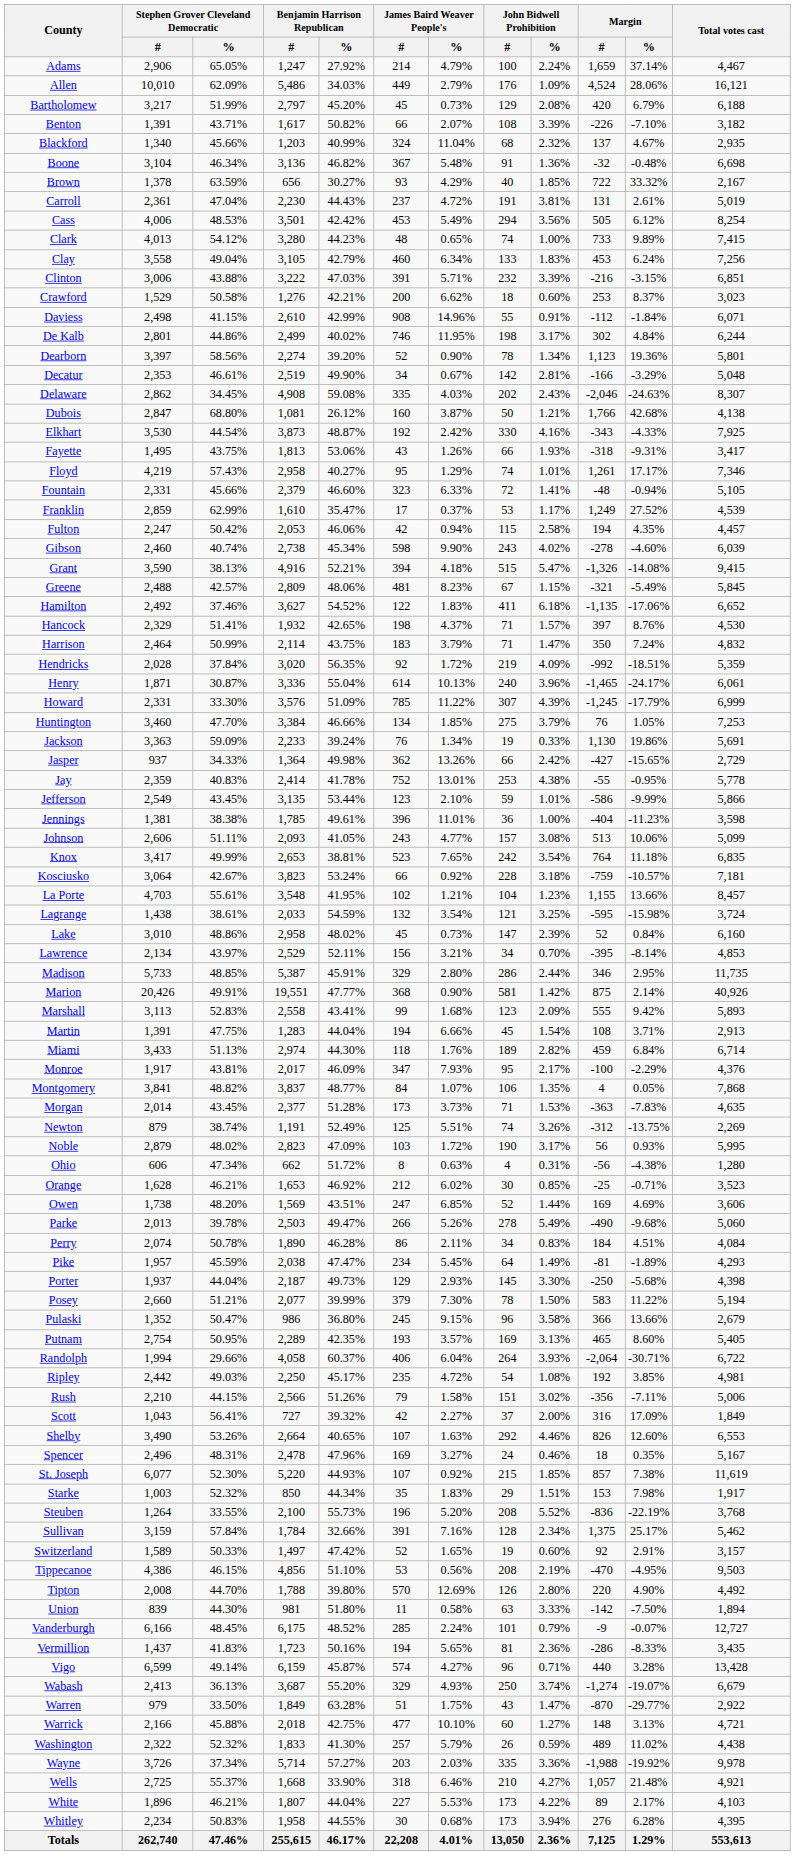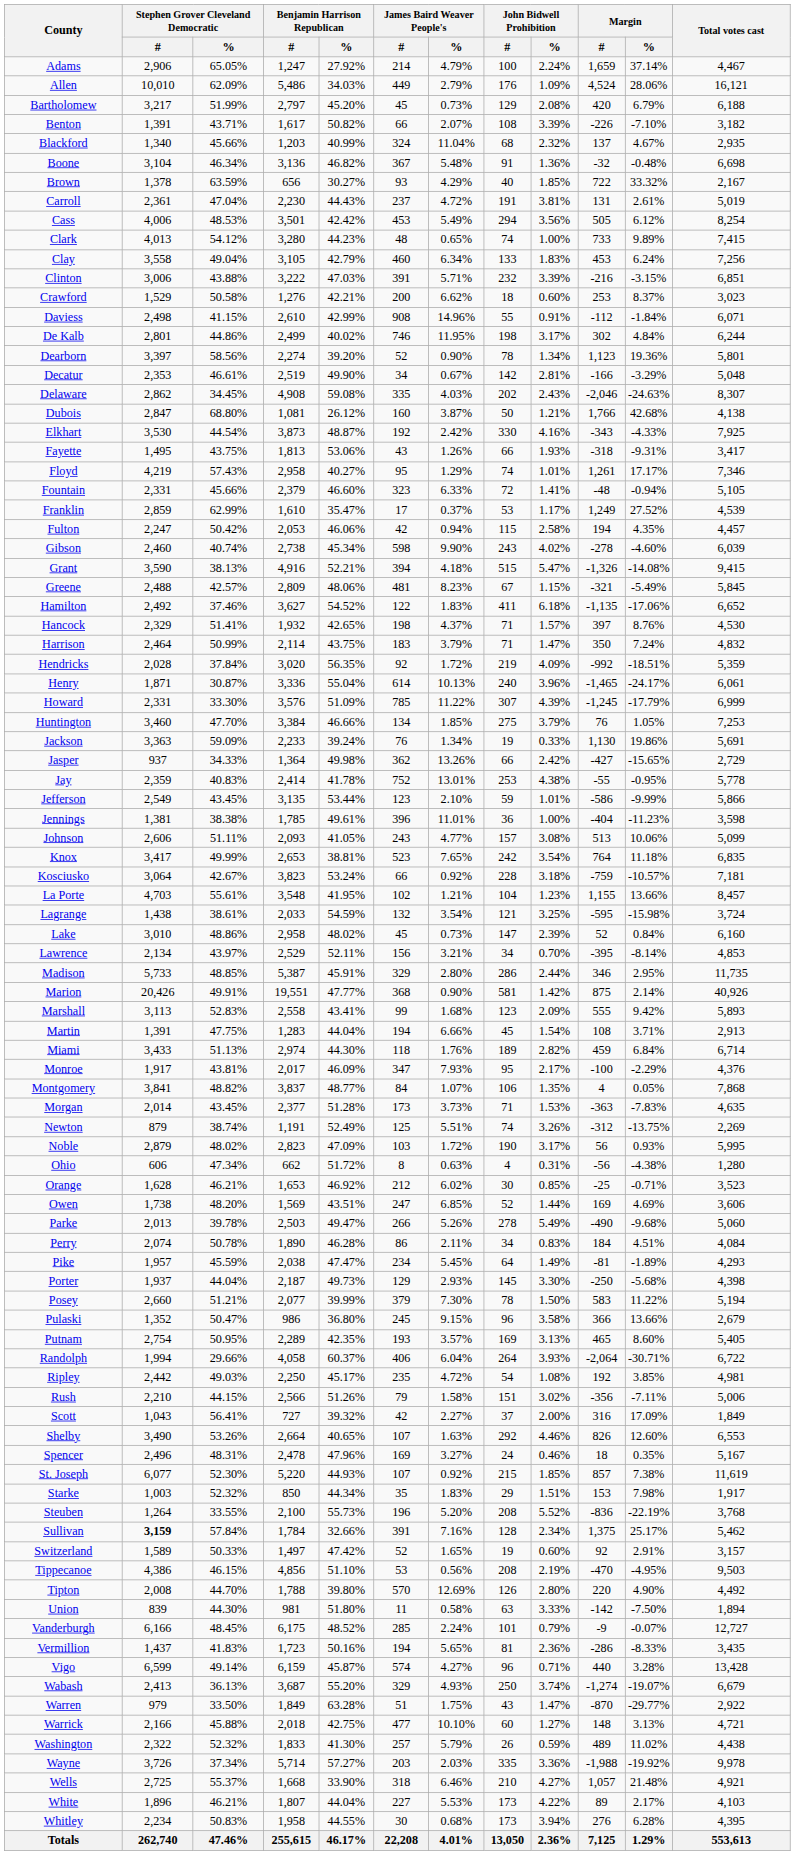Sullivan | Stephen Grover Cleveland Democratic / #: normal -> bold
